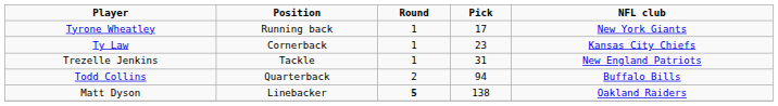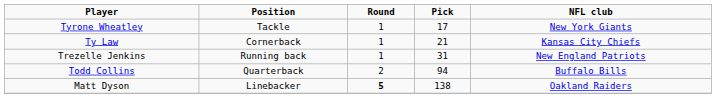Tyrone Wheatley | Position: Running back -> Tackle
Ty Law | Pick: 23 -> 21
Trezelle Jenkins | Position: Tackle -> Running back
